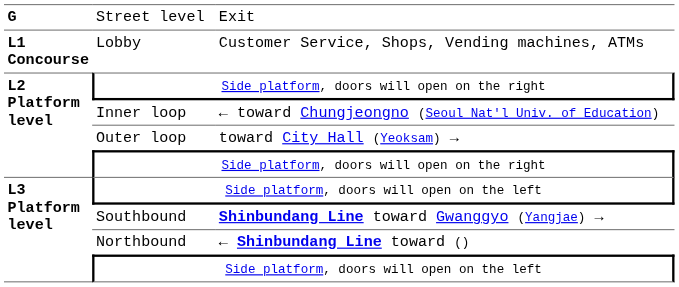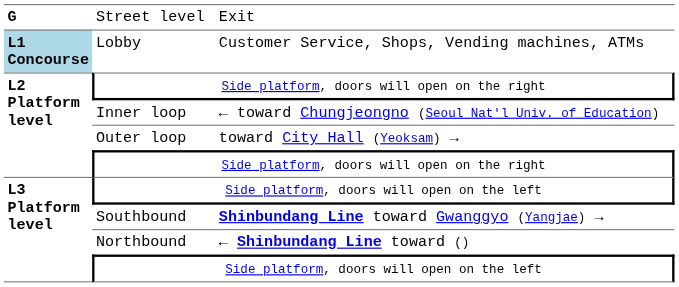Lobby | column 1: no background -> lightblue background
